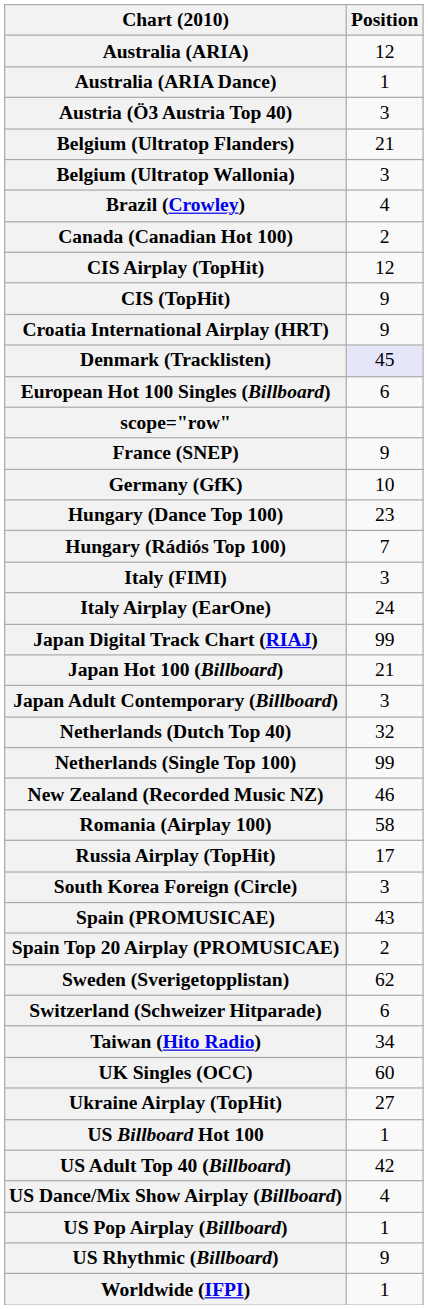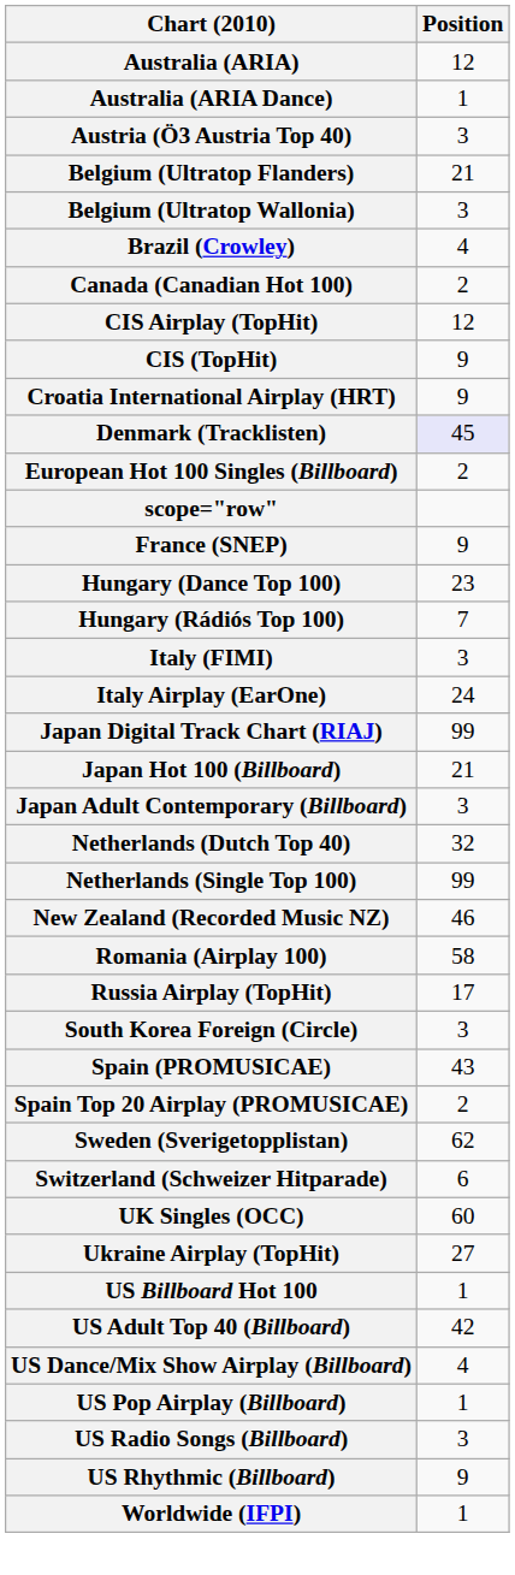European Hot 100 Singles (Billboard) | Position: 6 -> 2
- row: Germany (GfK) | 10
- row: Taiwan (Hito Radio) | 34
+ row: US Radio Songs (Billboard) | 3
